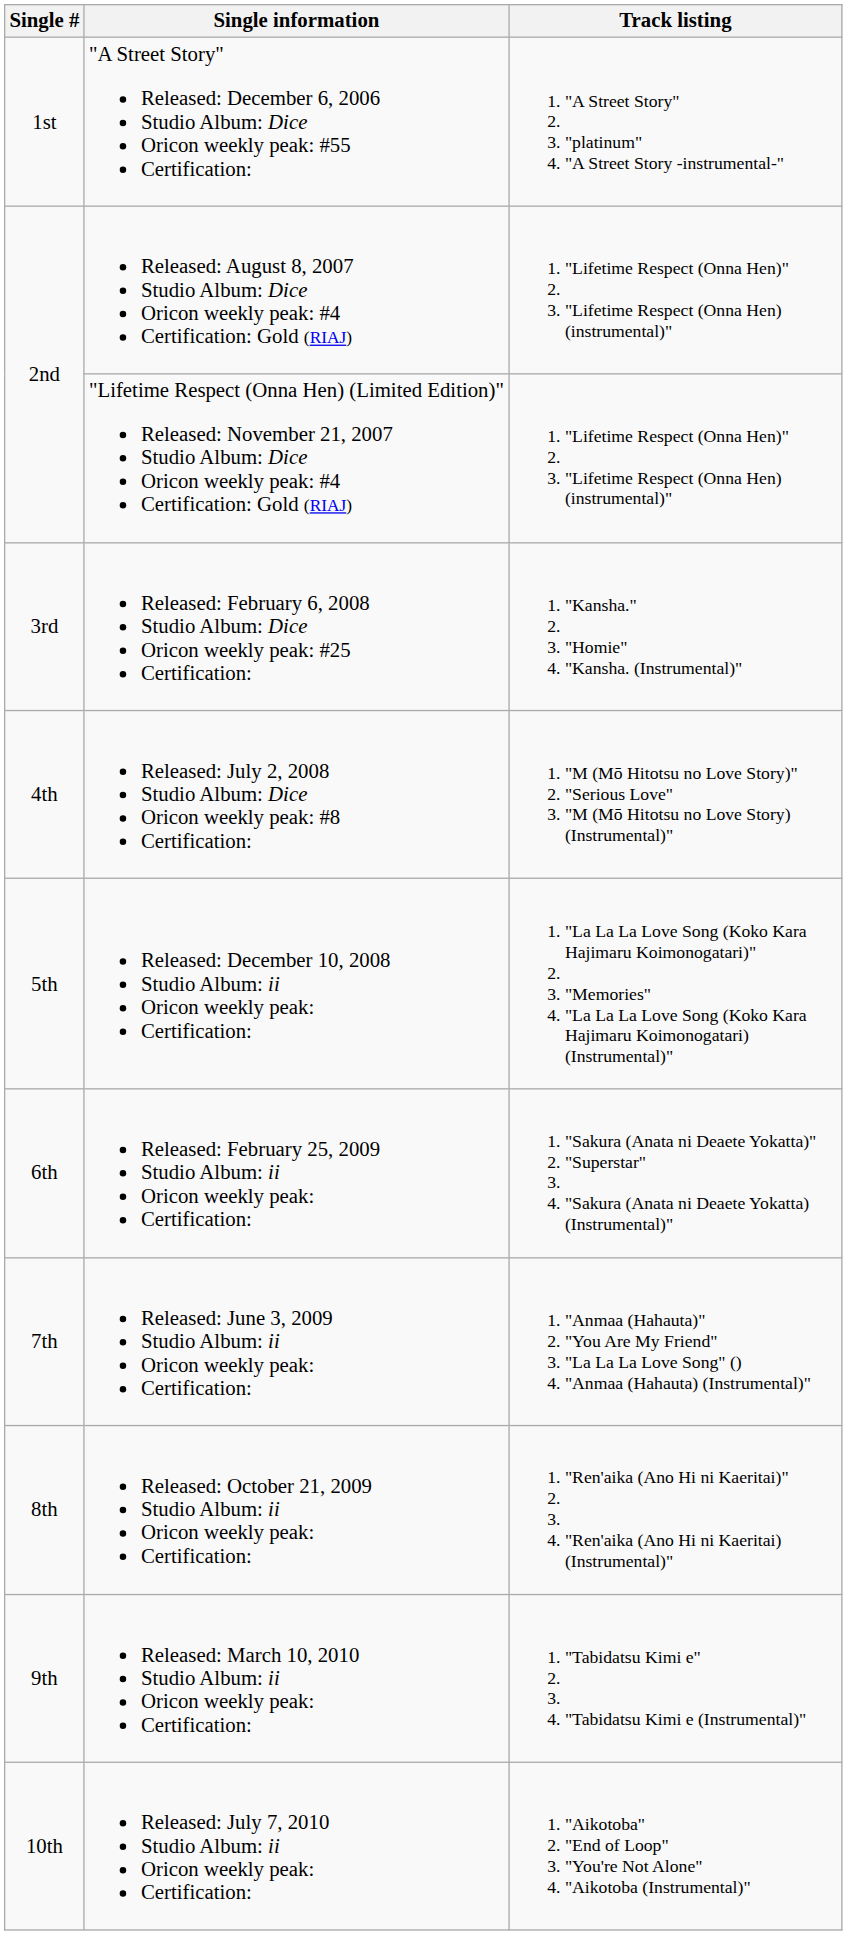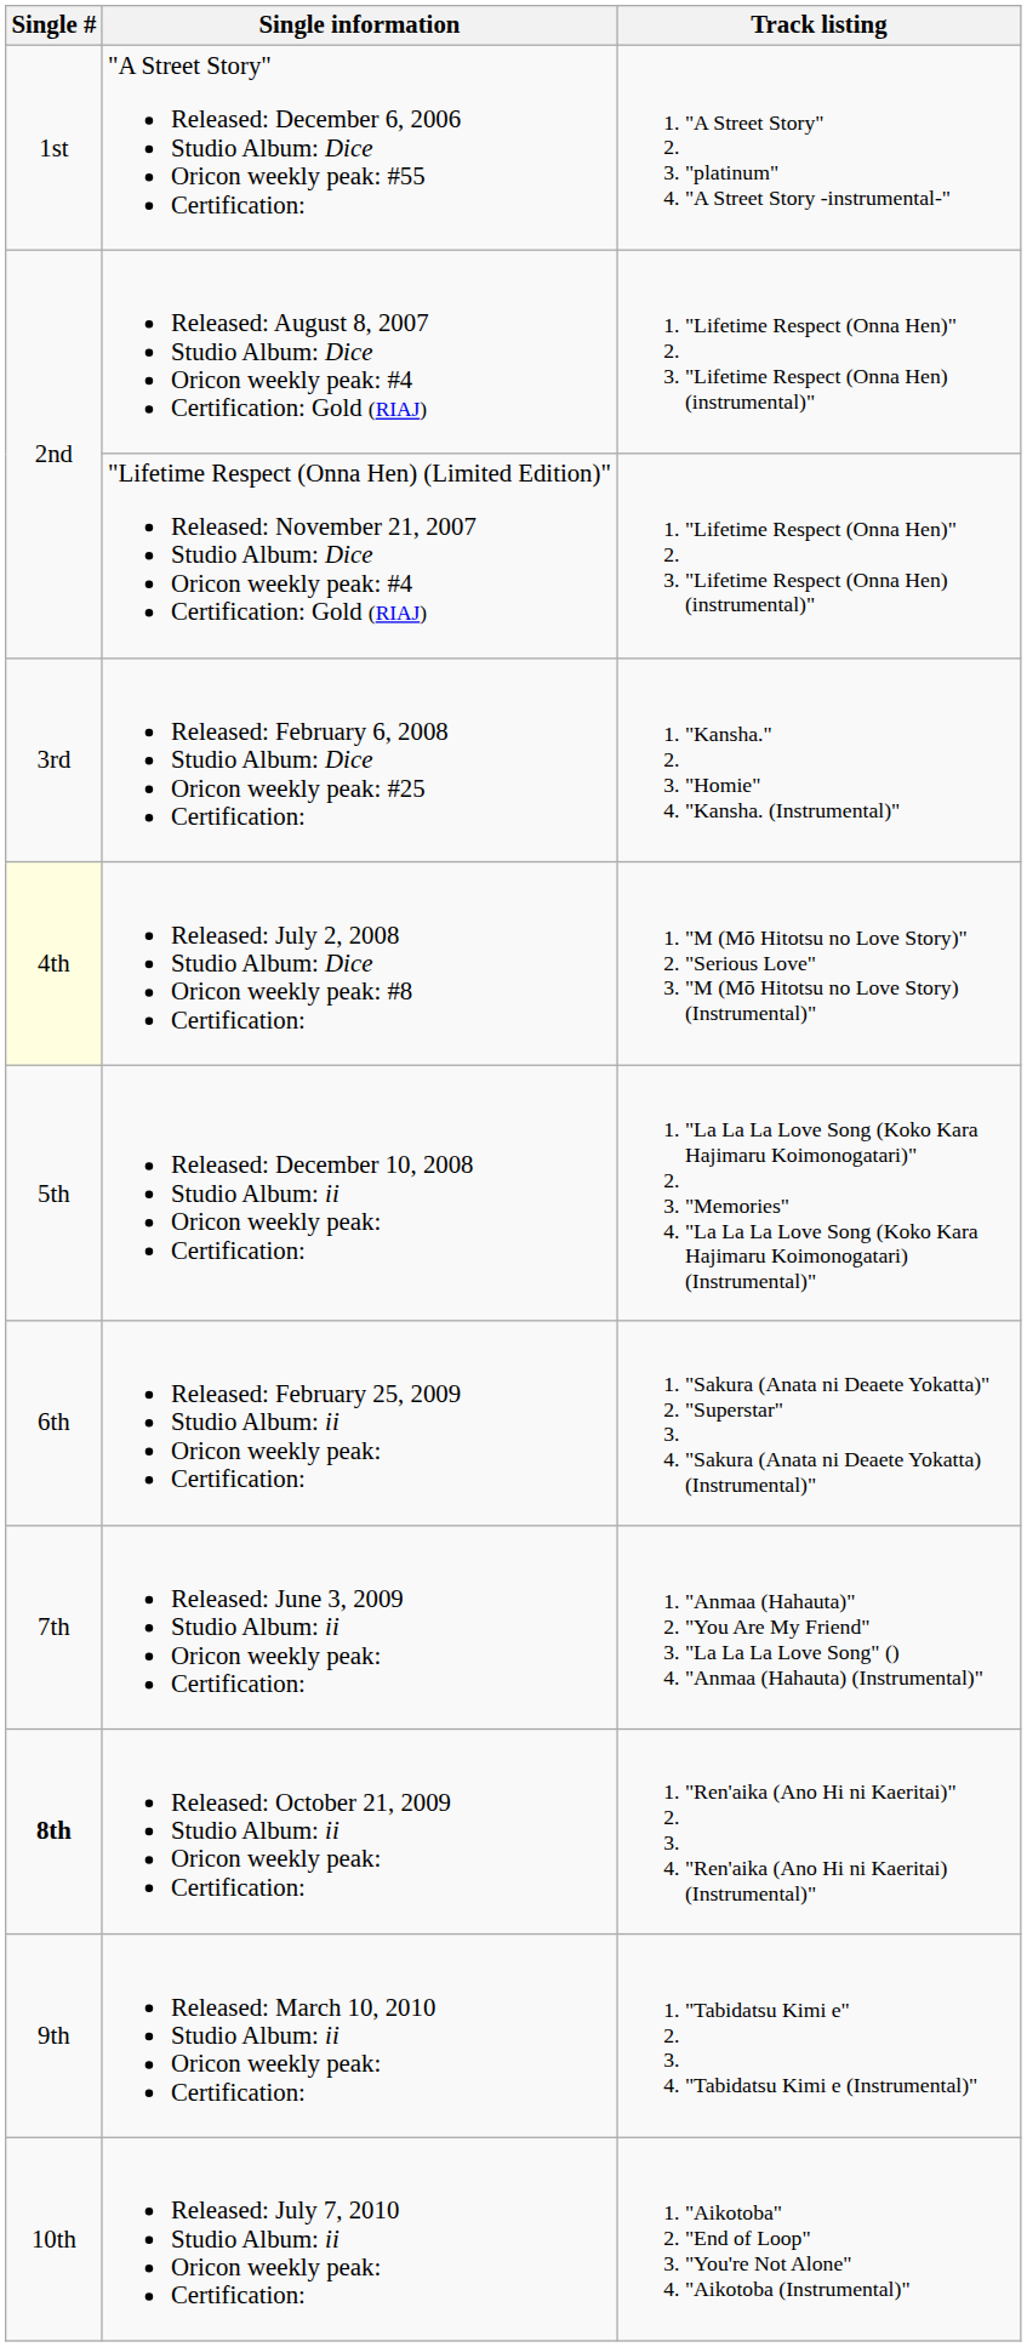row 6 | Single #: no background -> lightyellow background
row 10 | Single #: normal -> bold
